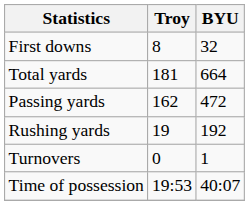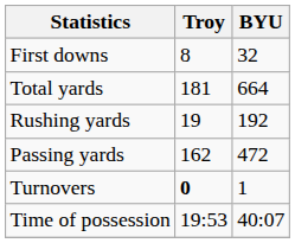rows swapped: Rushing yards <-> Passing yards
Turnovers | Troy: normal -> bold
